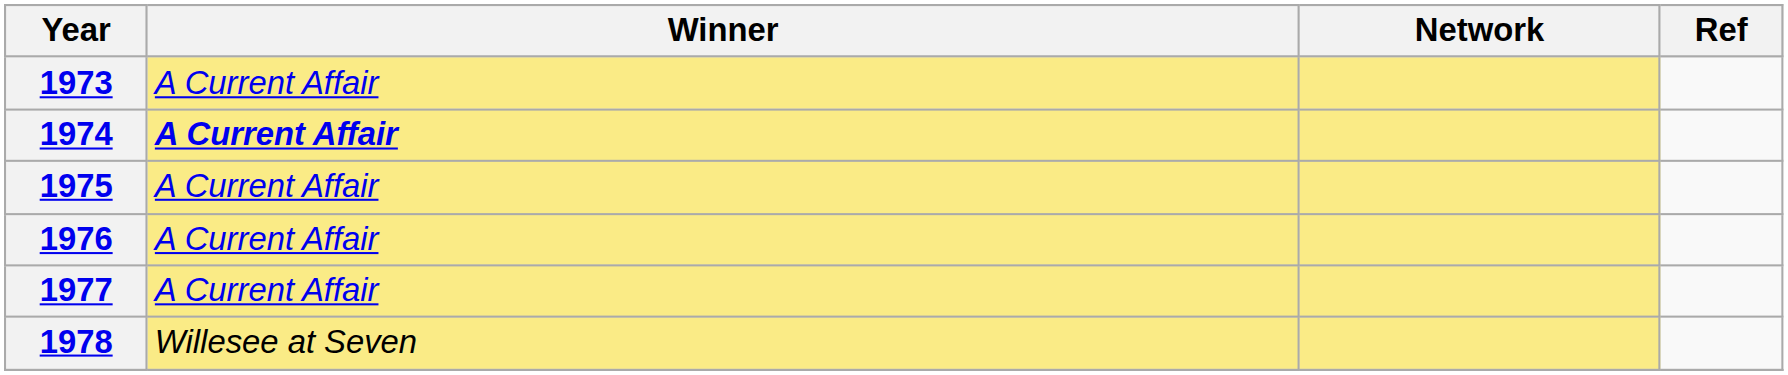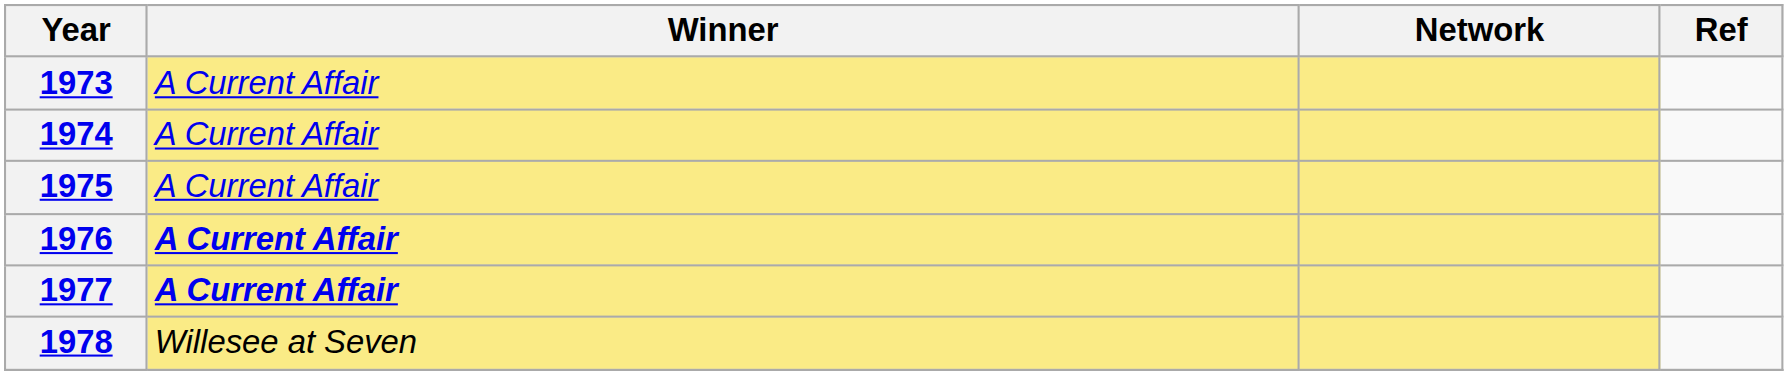1974 | Winner: bold -> normal
1976 | Winner: normal -> bold
1977 | Winner: normal -> bold
